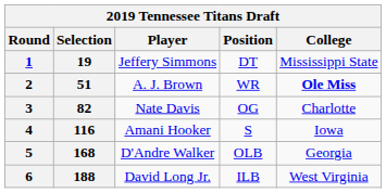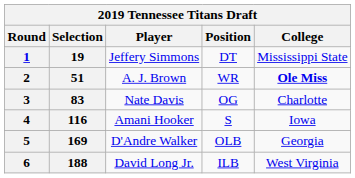3 | Selection: 82 -> 83
5 | Selection: 168 -> 169
